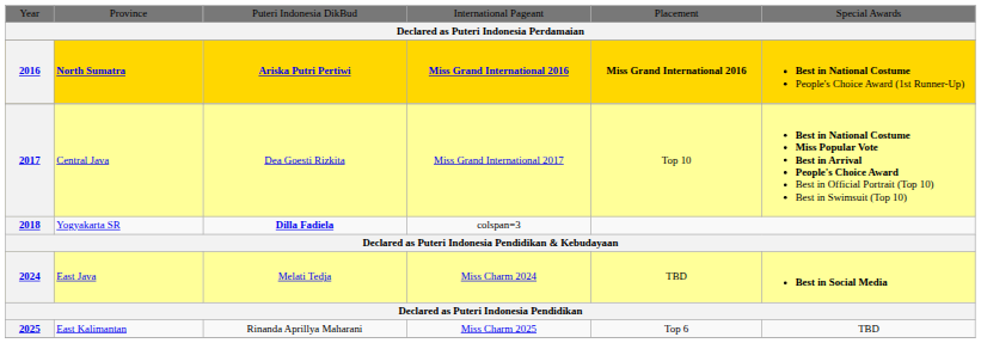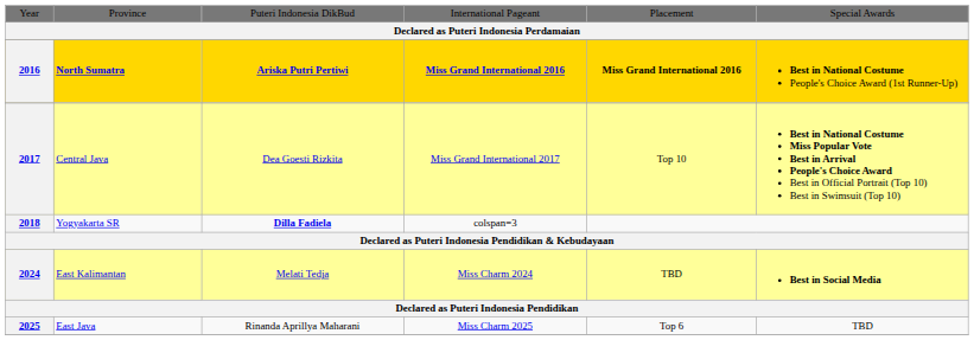2024 | column 2: East Java -> East Kalimantan
2025 | column 2: East Kalimantan -> East Java
